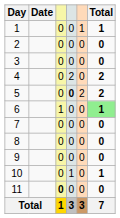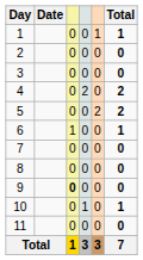5 | column 4: bold -> normal
6 | Total: lightgreen background -> no background
9 | column 3: normal -> bold
11 | column 3: bold -> normal
